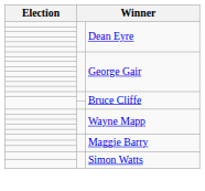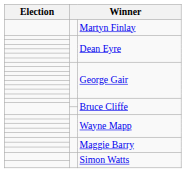+ row: Martyn Finlay
